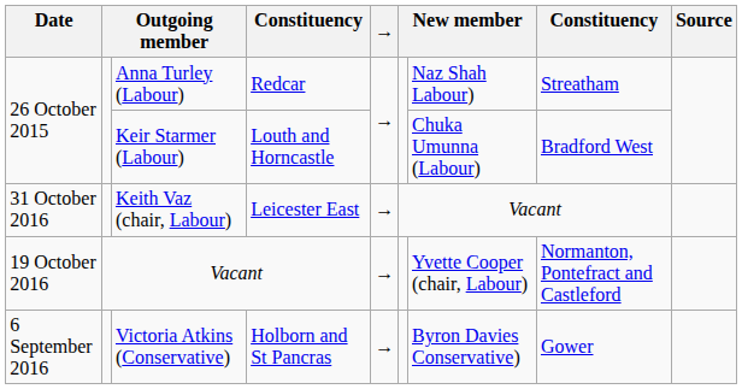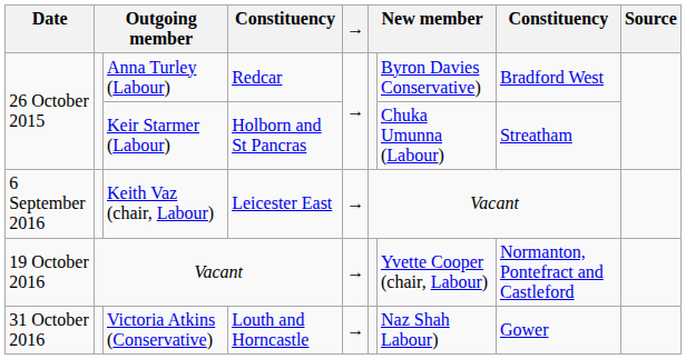Anna Turley (Labour) | column 7: Naz Shah Labour) -> Byron Davies Conservative)
Anna Turley (Labour) | column 8: Streatham -> Bradford West
Keir Starmer (Labour) | column 4: Louth and Horncastle -> Holborn and St Pancras
Keir Starmer (Labour) | column 8: Bradford West -> Streatham
Keith Vaz (chair, Labour) | Date: 31 October 2016 -> 6 September 2016
Victoria Atkins (Conservative) | Date: 6 September 2016 -> 31 October 2016
Victoria Atkins (Conservative) | column 4: Holborn and St Pancras -> Louth and Horncastle
Victoria Atkins (Conservative) | column 7: Byron Davies Conservative) -> Naz Shah Labour)
